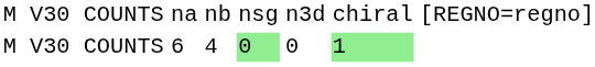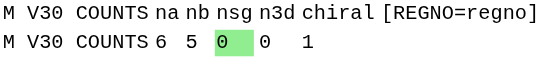M V30 COUNTS / 6 | column 3: 4 -> 5
M V30 COUNTS / 6 | column 6: lightgreen background -> no background
